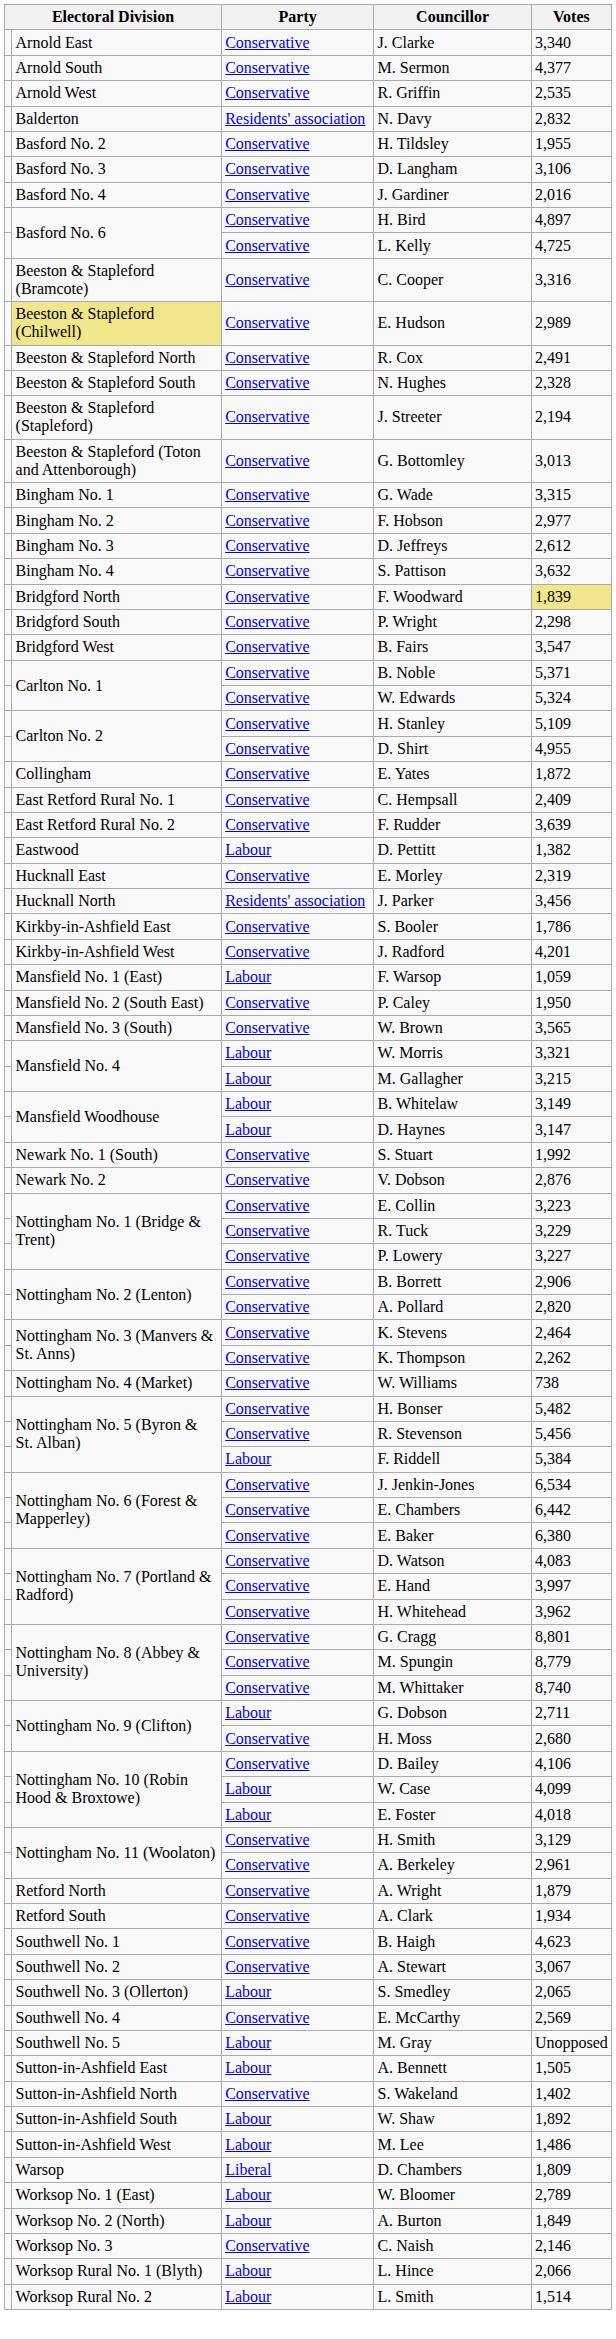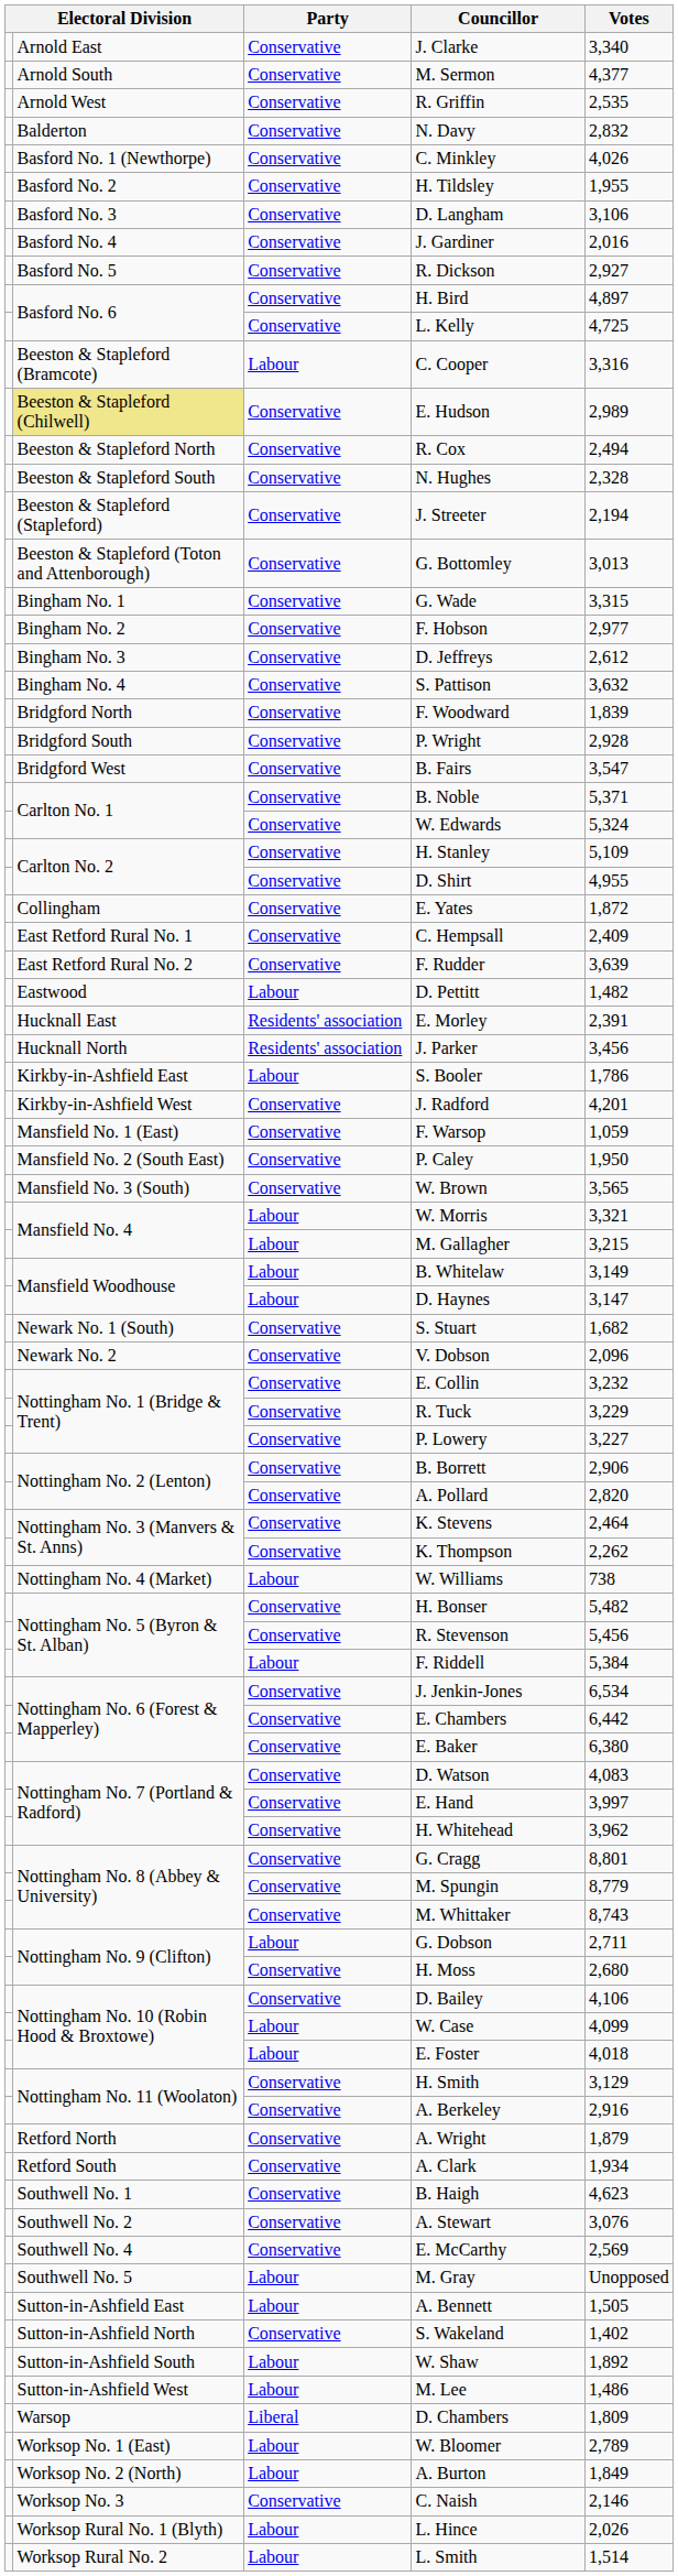N. Davy | Party: Residents' association -> Conservative
+ row: Basford No. 1 (Newthorpe) | Conservative | C. Minkley | 4,026
+ row: Basford No. 5 | Conservative | R. Dickson | 2,927
C. Cooper | Party: Conservative -> Labour
R. Cox | Votes: 2,491 -> 2,494
F. Woodward | Votes: khaki background -> no background
P. Wright | Votes: 2,298 -> 2,928
D. Pettitt | Votes: 1,382 -> 1,482
E. Morley | Party: Conservative -> Residents' association
E. Morley | Votes: 2,319 -> 2,391
S. Booler | Party: Conservative -> Labour
F. Warsop | Party: Labour -> Conservative
S. Stuart | Votes: 1,992 -> 1,682
V. Dobson | Votes: 2,876 -> 2,096
E. Collin | Votes: 3,223 -> 3,232
W. Williams | Party: Conservative -> Labour
M. Whittaker | Votes: 8,740 -> 8,743
A. Berkeley | Votes: 2,961 -> 2,916
A. Stewart | Votes: 3,067 -> 3,076
- row: Southwell No. 3 (Ollerton) | Labour | S. Smedley | 2,065
L. Hince | Votes: 2,066 -> 2,026
